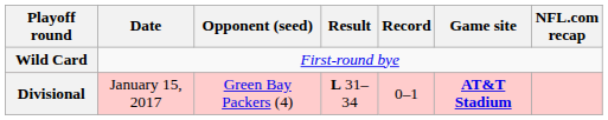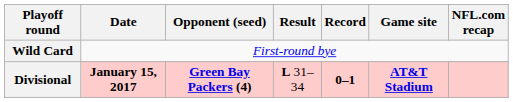Divisional | Date: normal -> bold
Divisional | Opponent (seed): normal -> bold
Divisional | Record: normal -> bold
